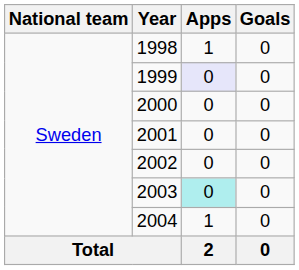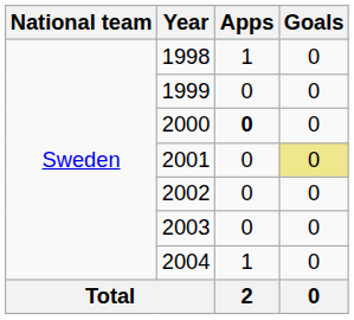1999 | Apps: lavender background -> no background
2000 | Apps: normal -> bold
2001 | Goals: no background -> khaki background
2003 | Apps: paleturquoise background -> no background
